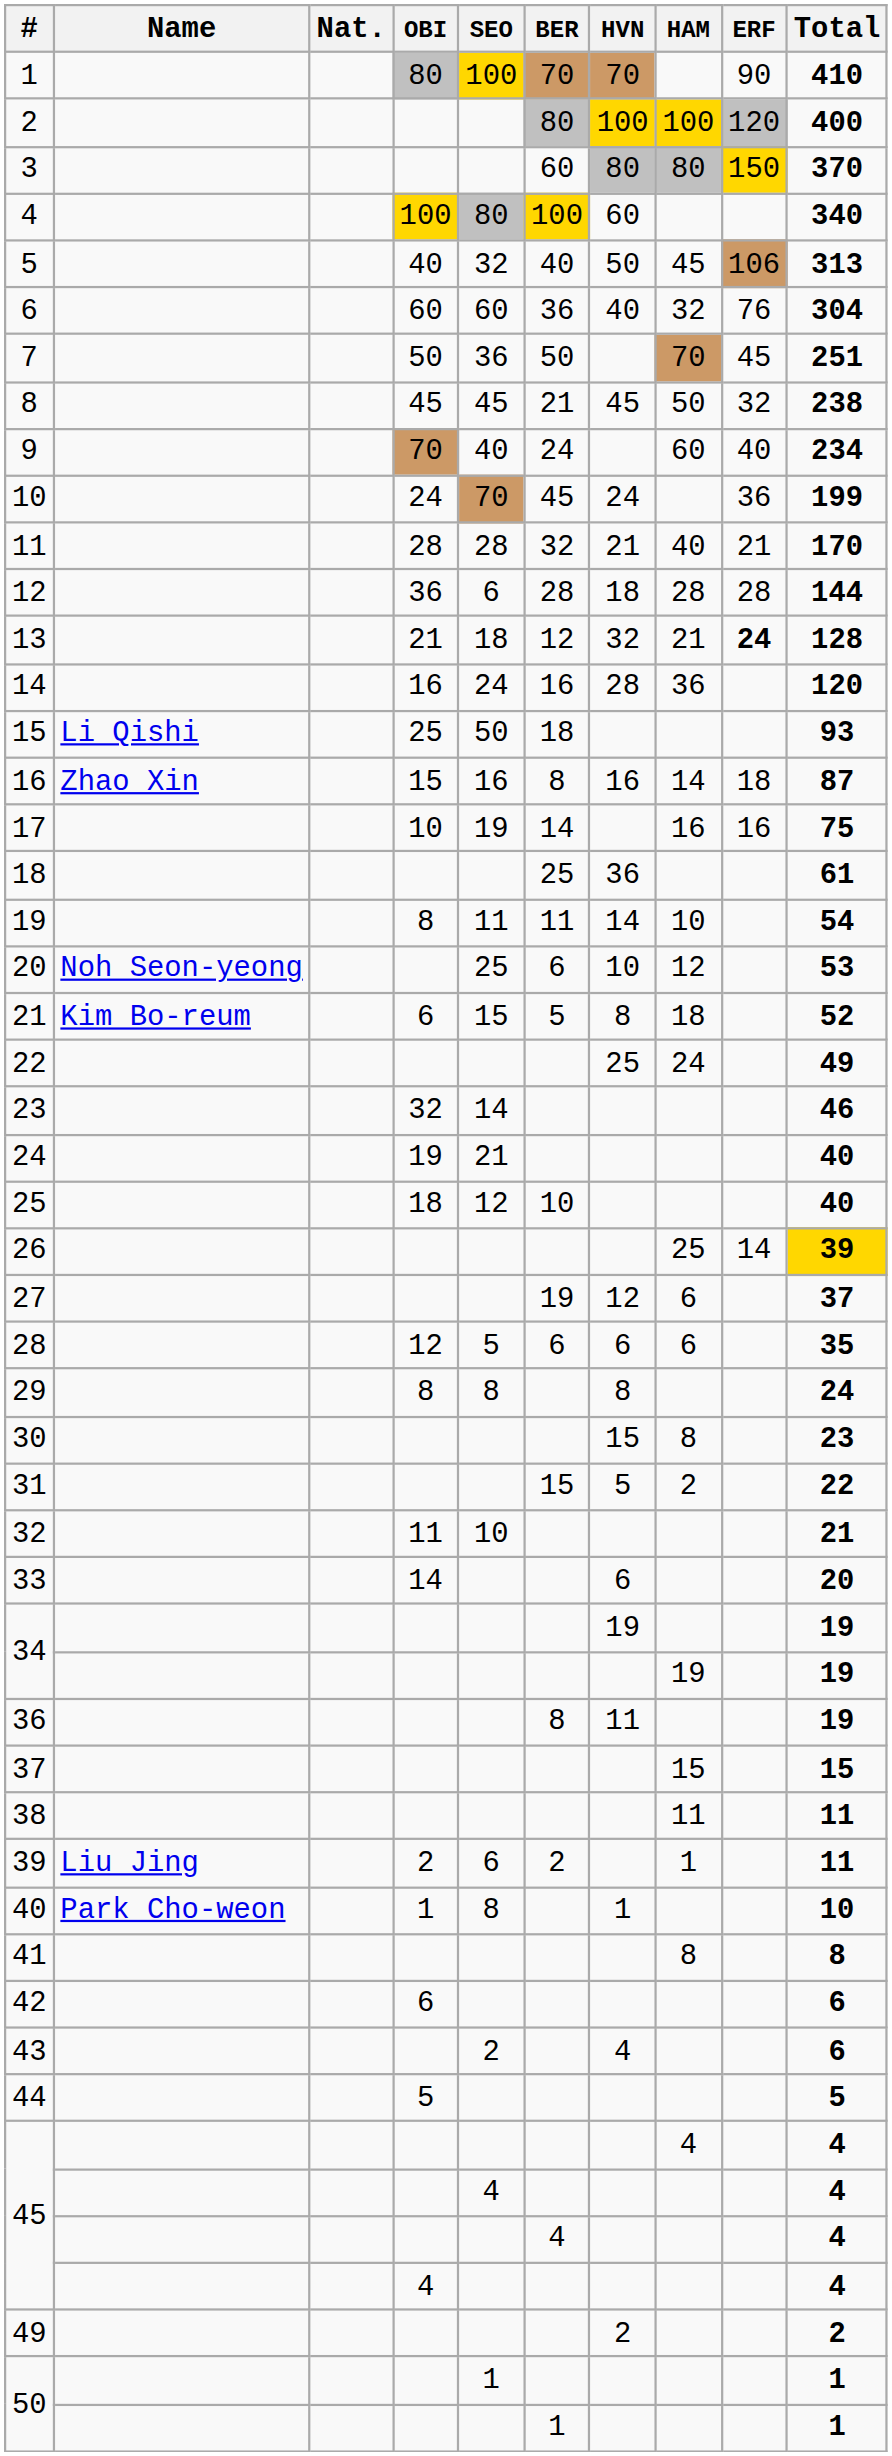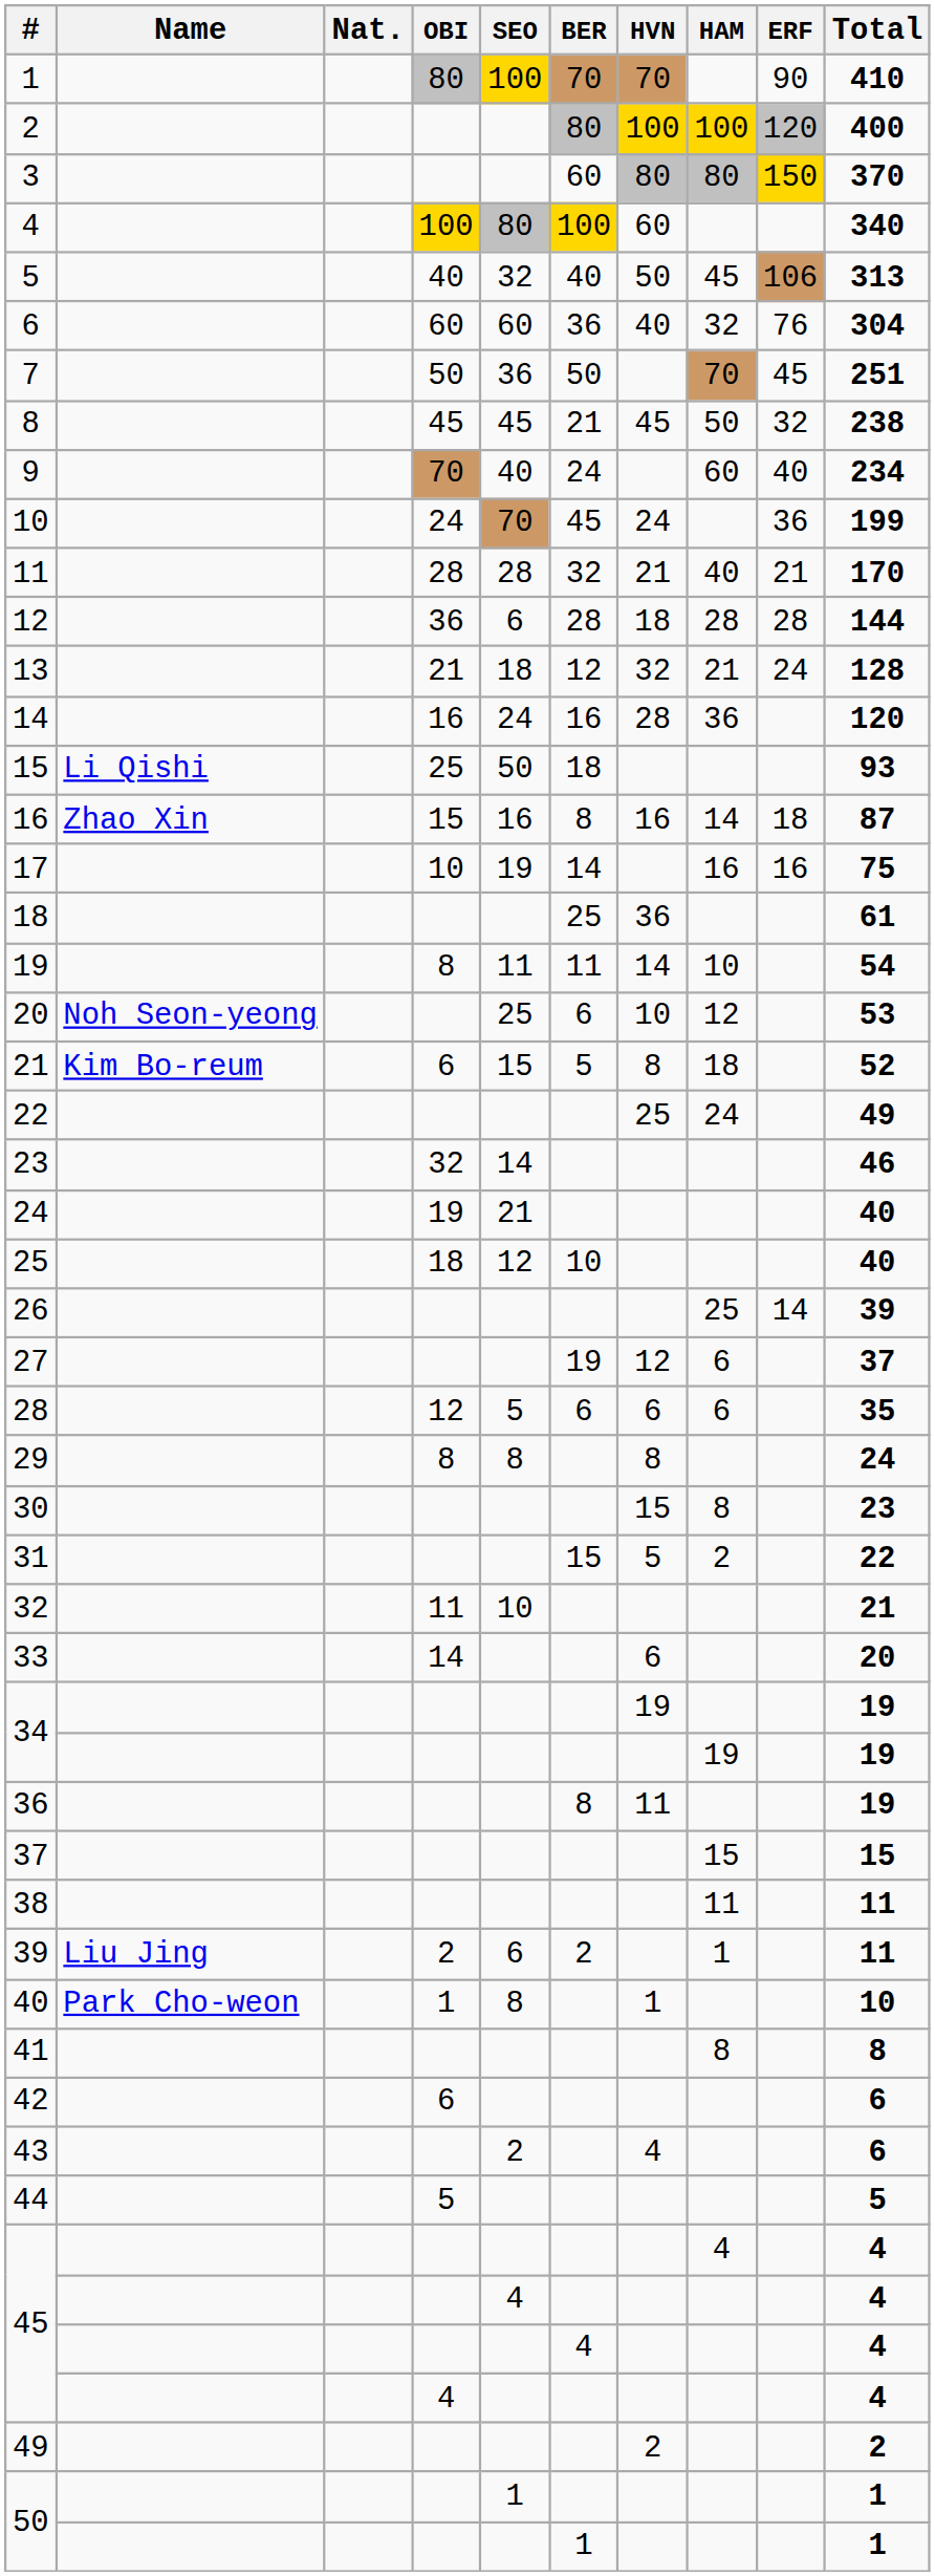13 | ERF: bold -> normal
26 | Total: gold background -> no background
